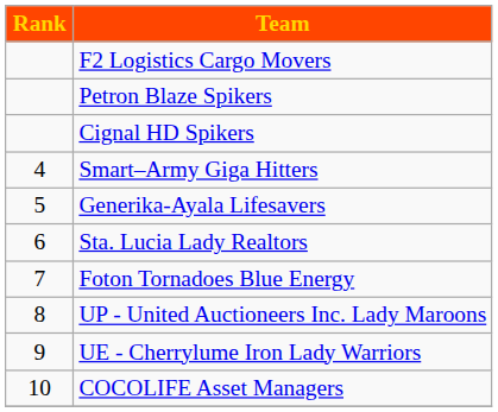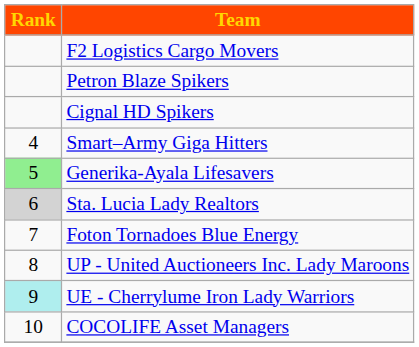Generika-Ayala Lifesavers | Rank: no background -> lightgreen background
Sta. Lucia Lady Realtors | Rank: no background -> lightgrey background
UE - Cherrylume Iron Lady Warriors | Rank: no background -> paleturquoise background
